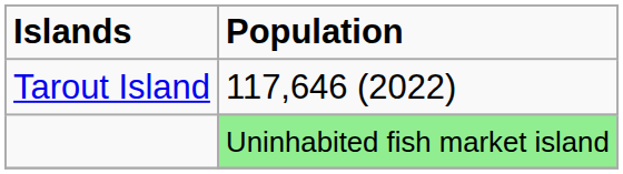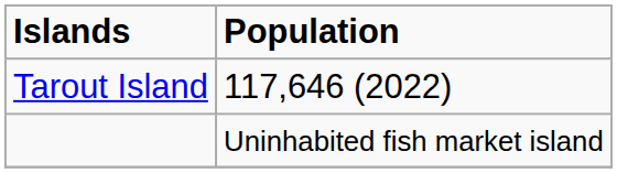row 3 | Population: lightgreen background -> no background
